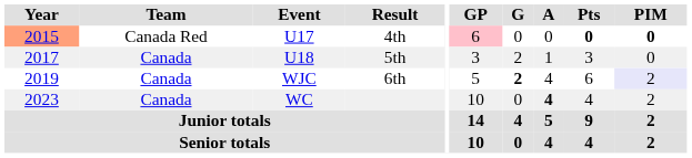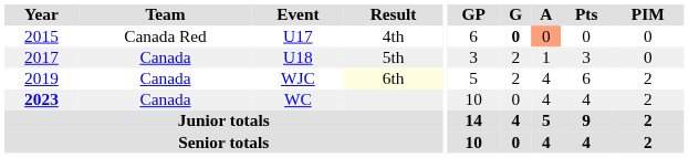U17 | Year: lightsalmon background -> no background
U17 | GP: pink background -> no background
U17 | G: normal -> bold
U17 | A: no background -> lightsalmon background
U17 | Pts: bold -> normal
U17 | PIM: bold -> normal
WJC | Result: no background -> lightyellow background
WJC | G: bold -> normal
WJC | PIM: lavender background -> no background
WC | Year: normal -> bold
WC | A: bold -> normal
